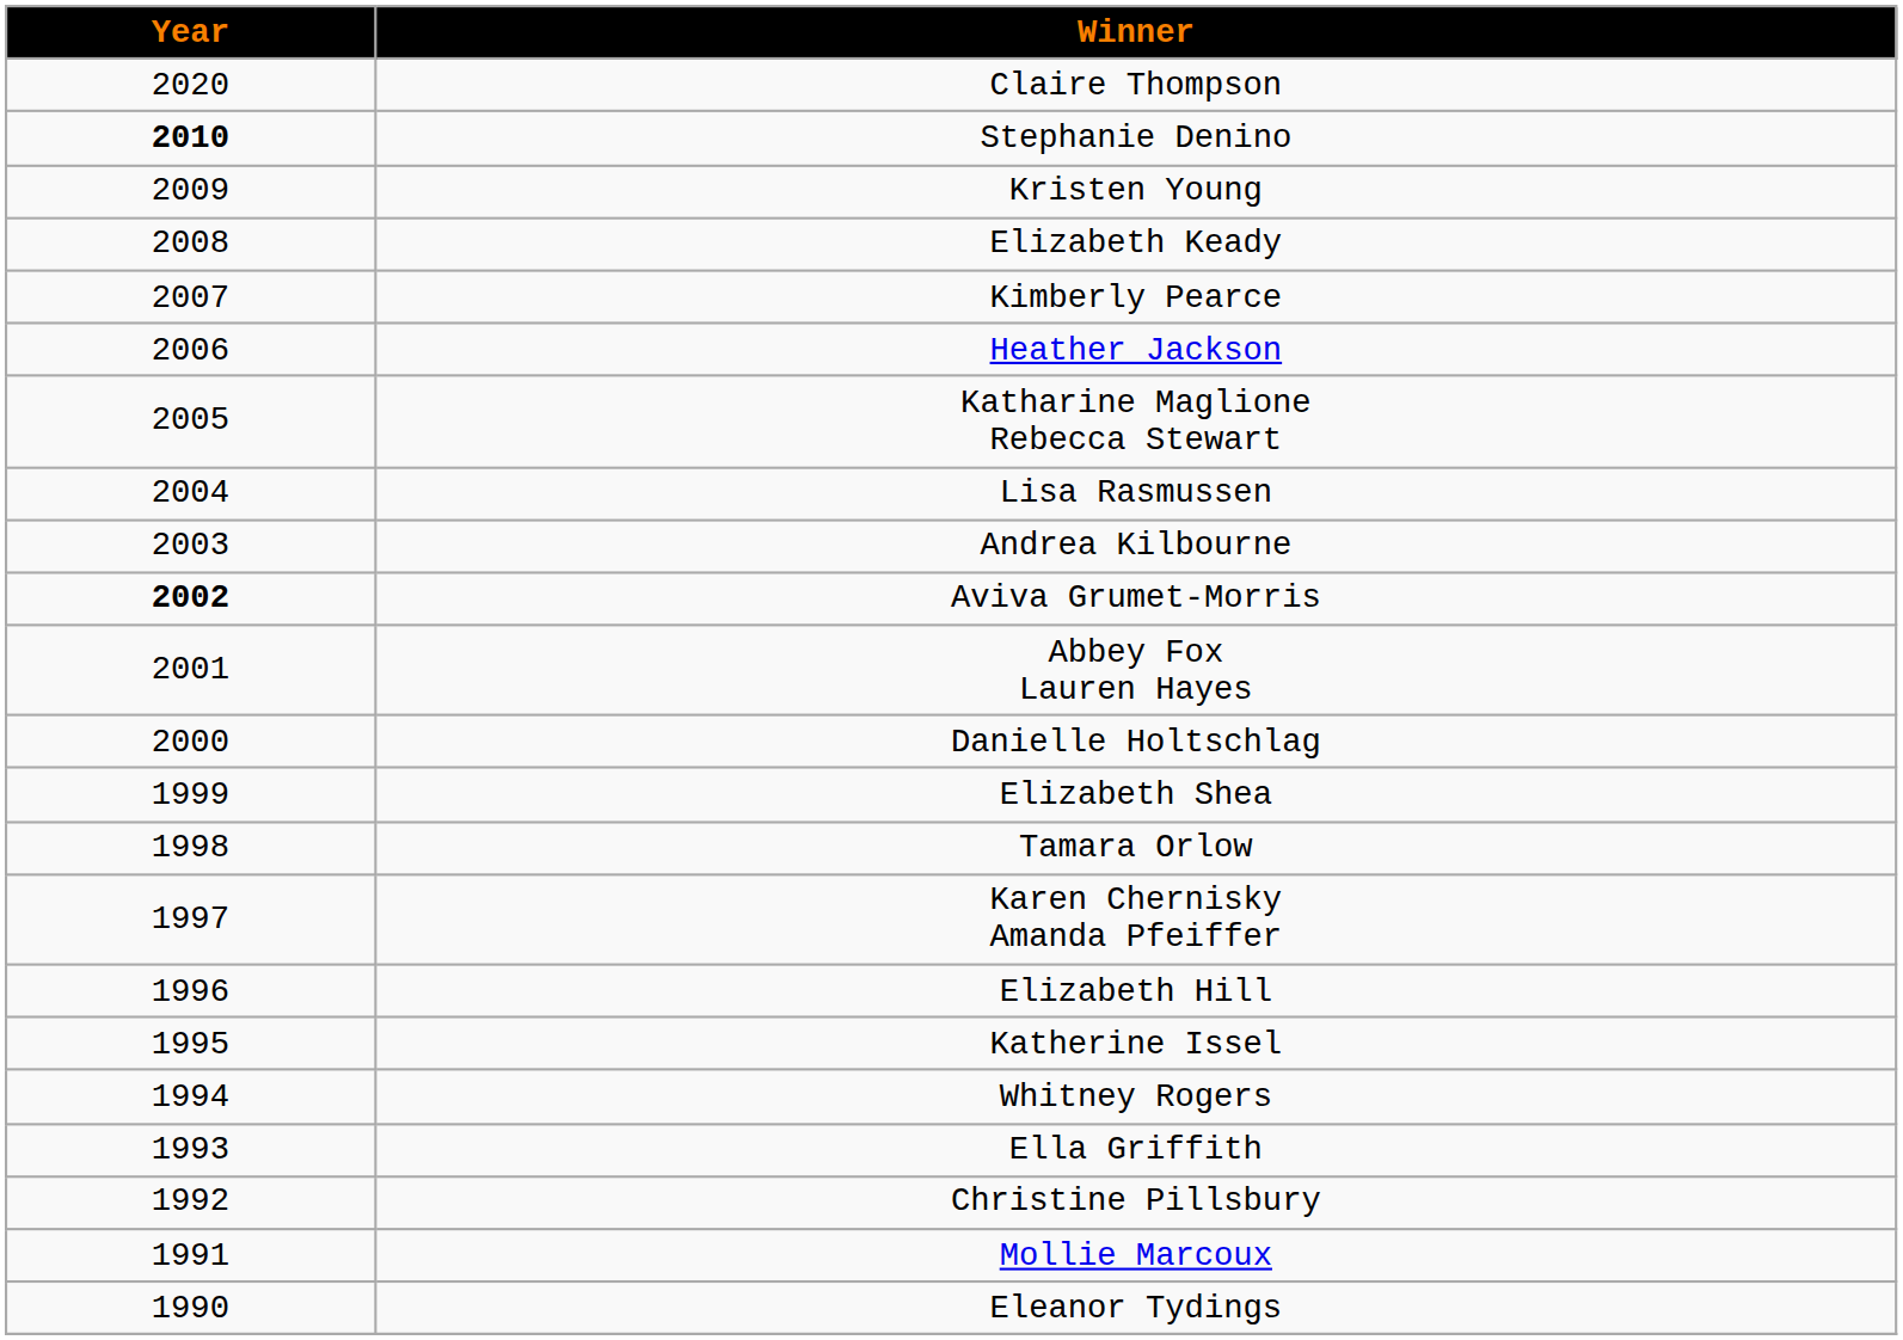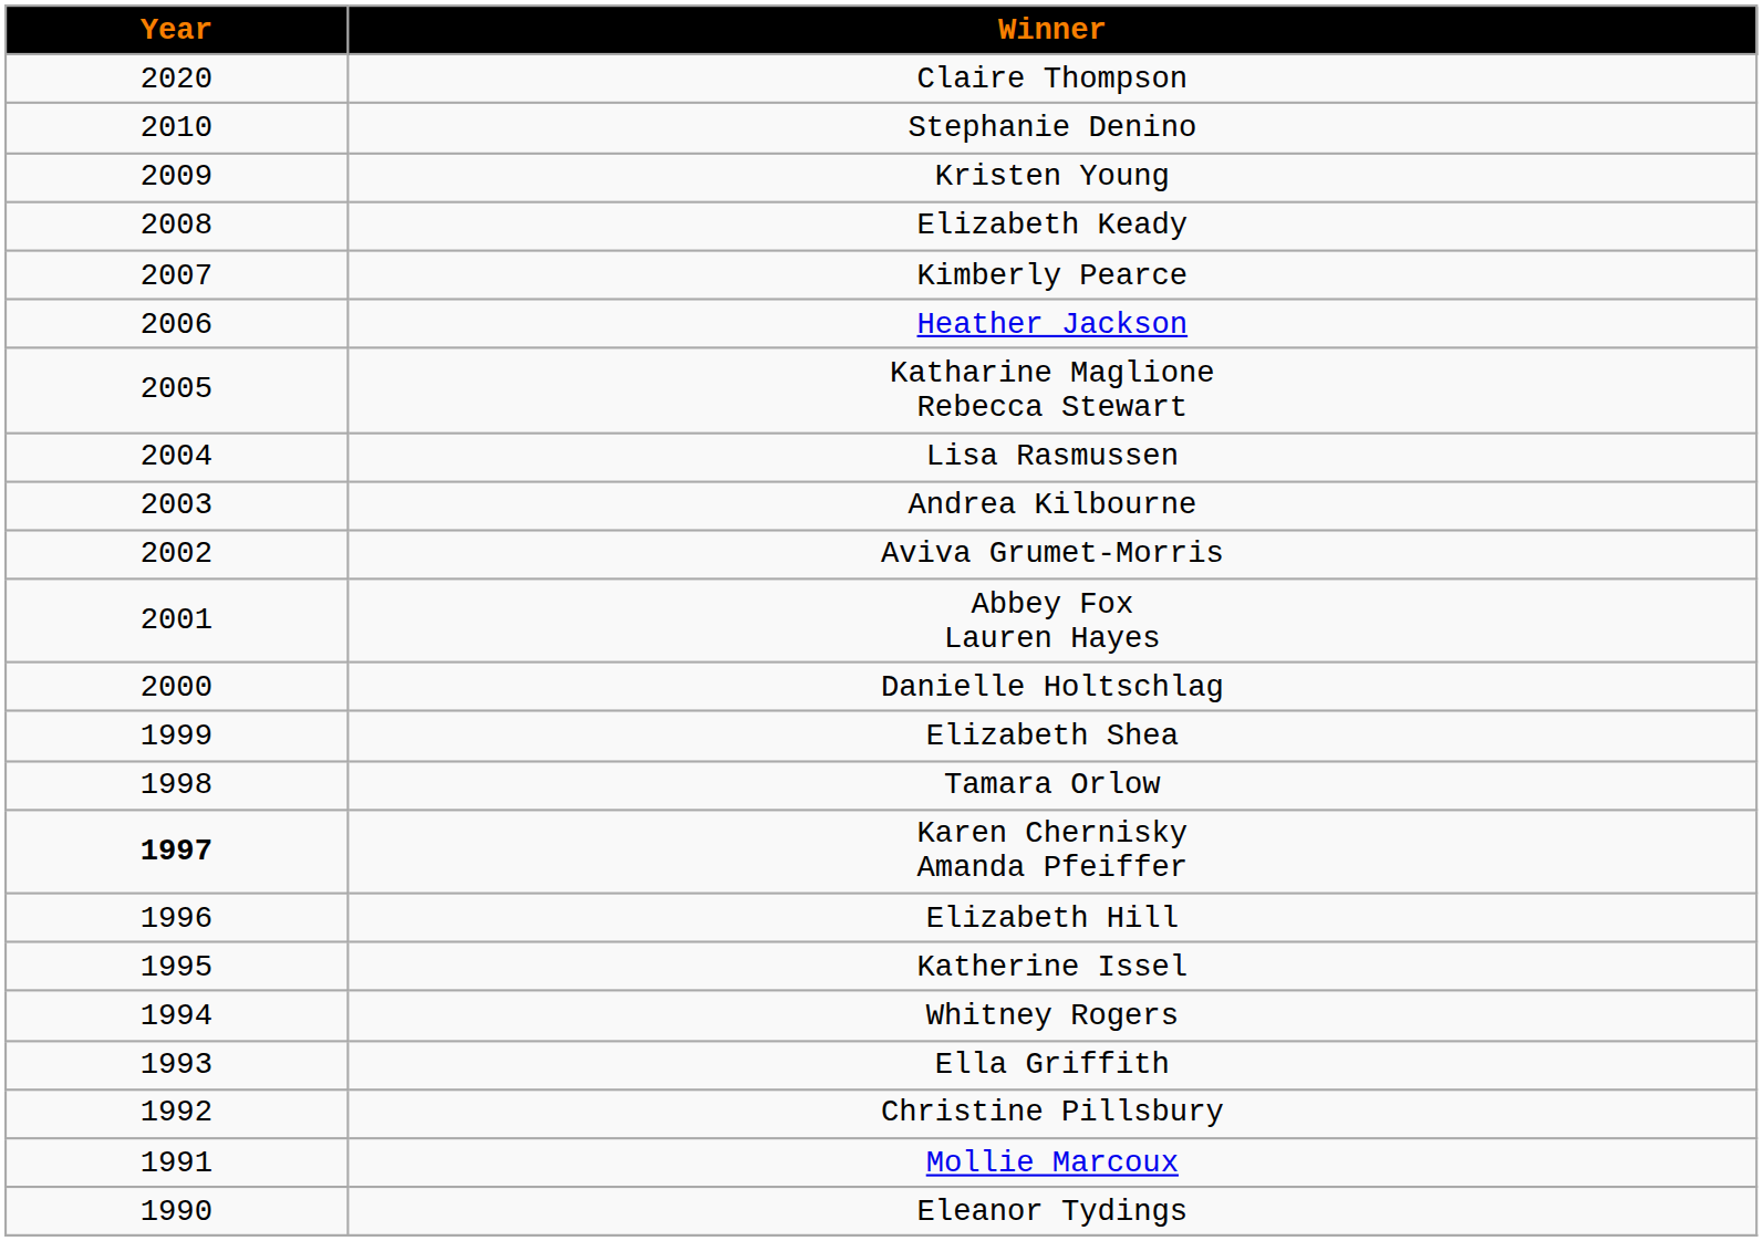Stephanie Denino | Year: bold -> normal
Aviva Grumet-Morris | Year: bold -> normal
Karen Chernisky Amanda Pfeiffer | Year: normal -> bold
